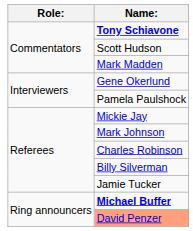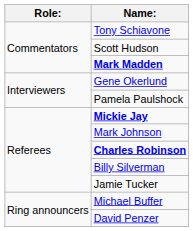Tony Schiavone | Name:: bold -> normal
Mark Madden | Name:: normal -> bold
Mickie Jay | Name:: normal -> bold
Charles Robinson | Name:: normal -> bold
Michael Buffer | Name:: bold -> normal
David Penzer | Name:: lightsalmon background -> no background
